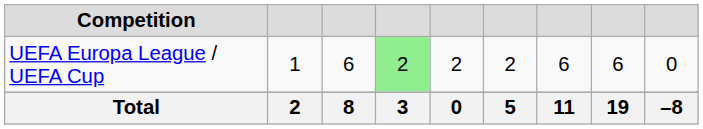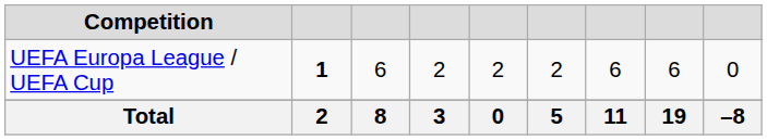UEFA Europa League / UEFA Cup | column 2: normal -> bold
UEFA Europa League / UEFA Cup | column 4: lightgreen background -> no background
